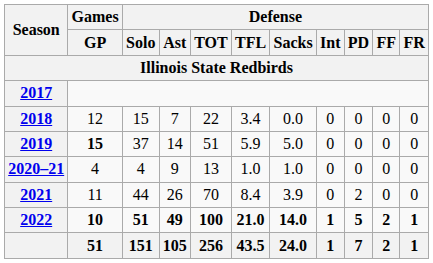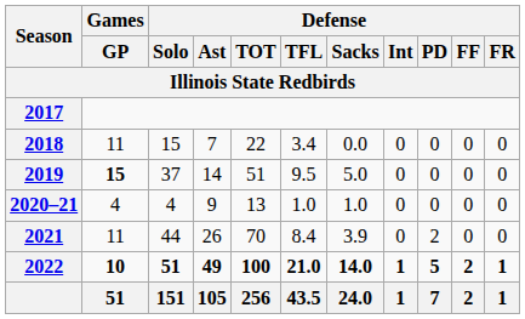2018 | Games / GP: 12 -> 11
2019 | Defense / TFL: 5.9 -> 9.5
